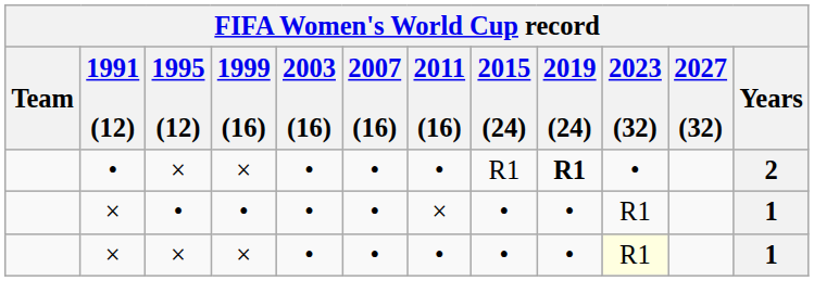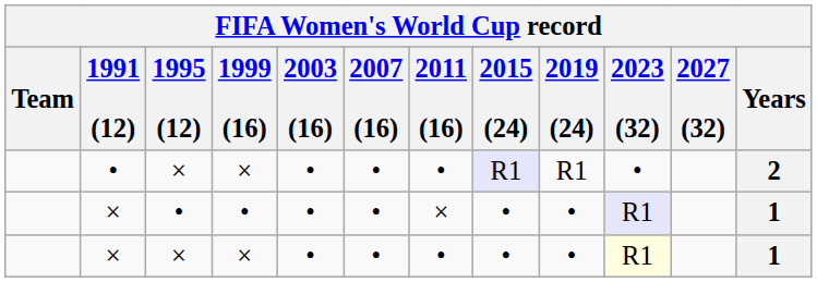row 3 | 2015 (24): no background -> lavender background
row 3 | 2019 (24): bold -> normal
row 4 | 2023 (32): no background -> lavender background
